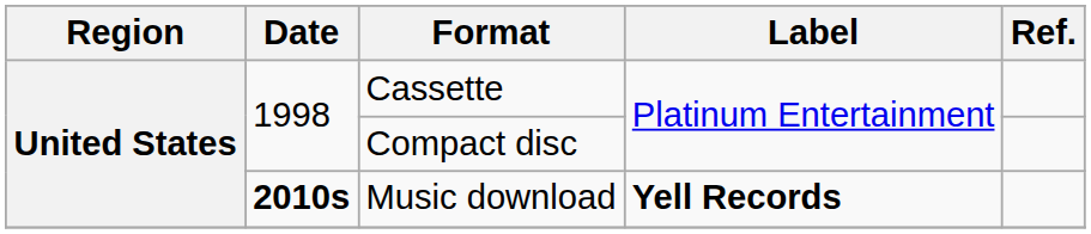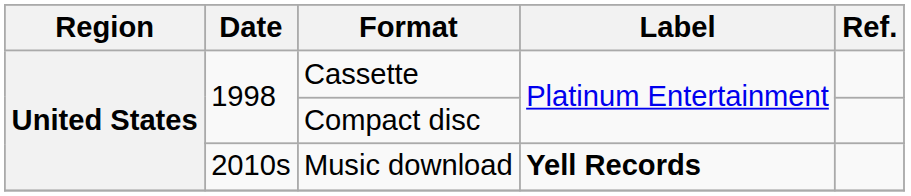Music download | Date: bold -> normal
